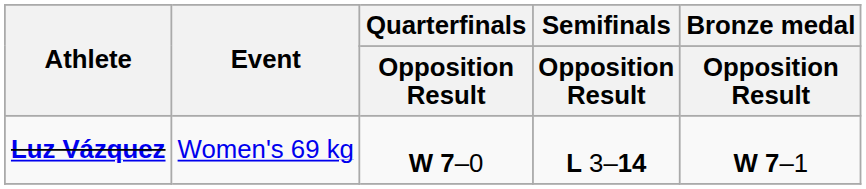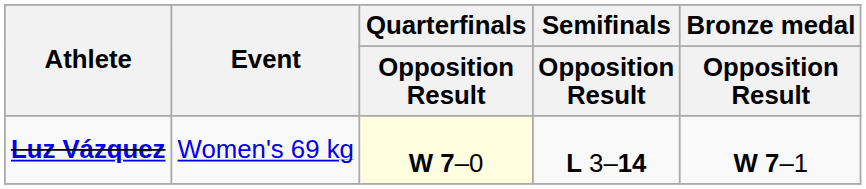Luz Vázquez | Quarterfinals / Opposition Result: no background -> lightyellow background
